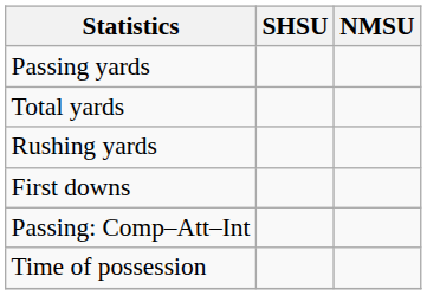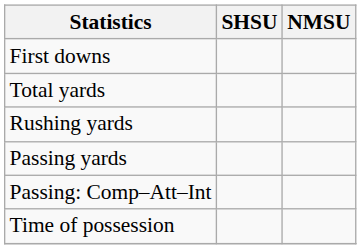rows swapped: First downs <-> Passing yards
